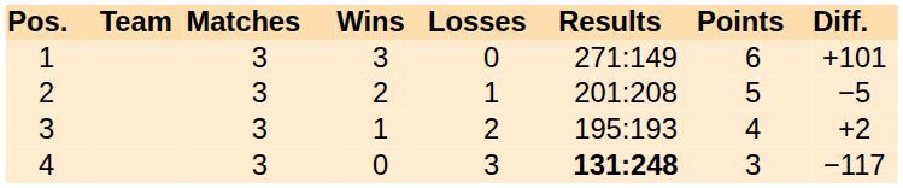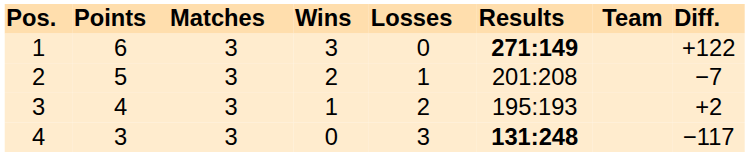columns swapped: Team <-> Points
row 2 | Results: normal -> bold
row 2 | Diff.: +101 -> +122
row 3 | Diff.: −5 -> −7
